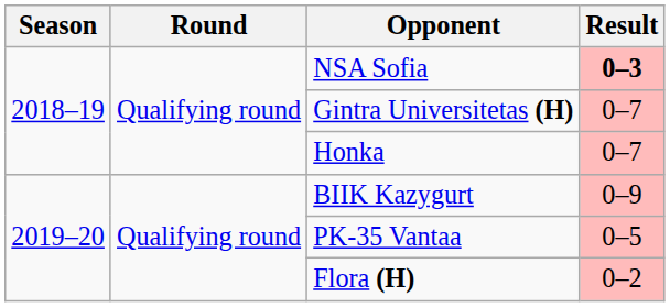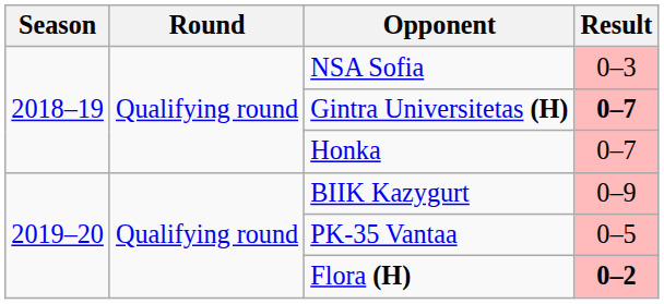NSA Sofia | Result: bold -> normal
Gintra Universitetas (H) | Result: normal -> bold
Flora (H) | Result: normal -> bold
